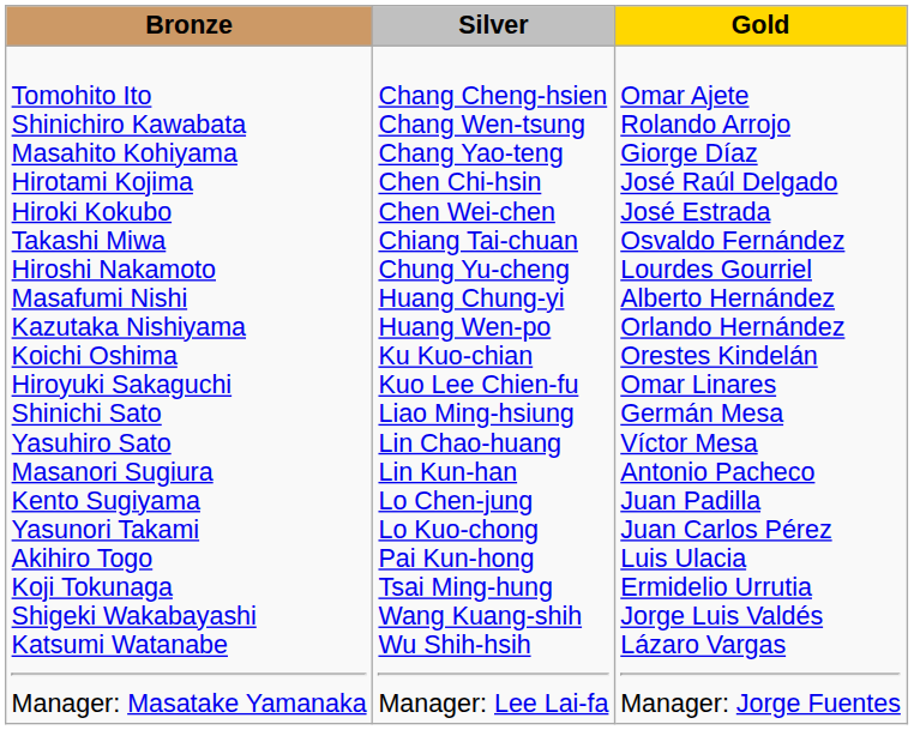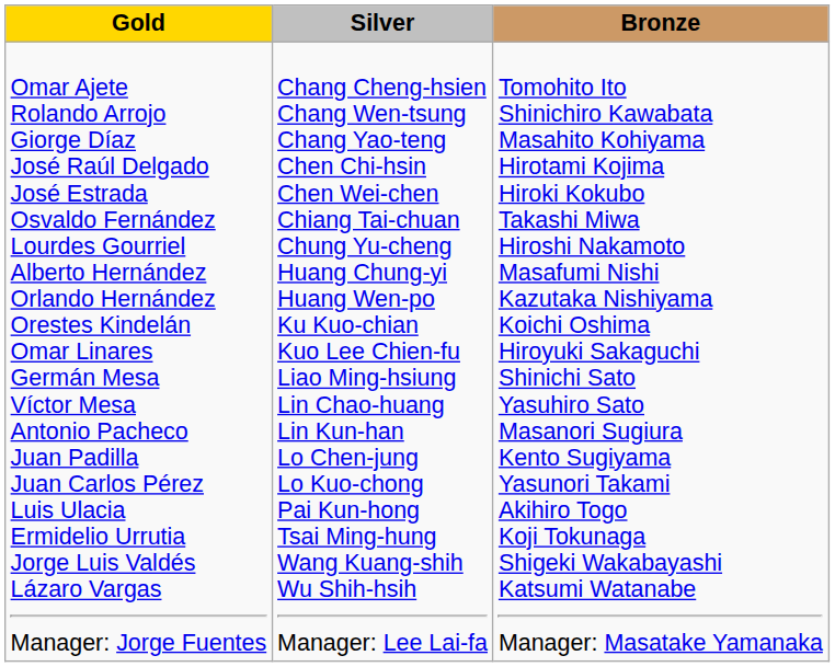columns swapped: Gold <-> Bronze
